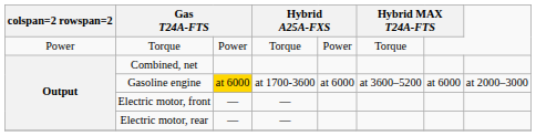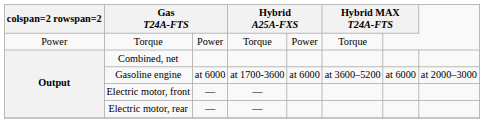Gasoline engine | column 3: gold background -> no background
